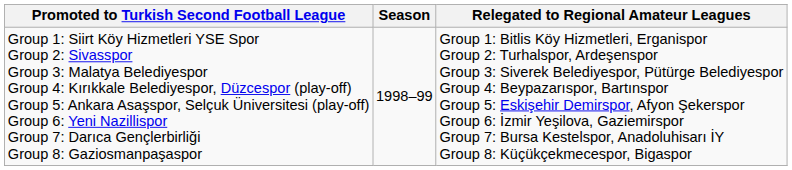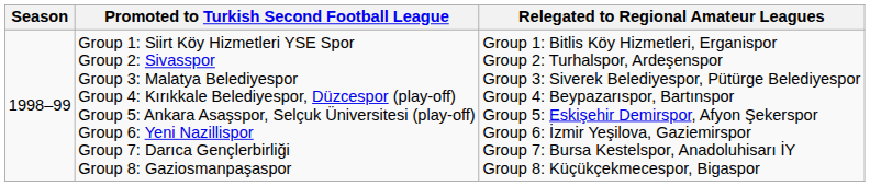columns swapped: Season <-> Promoted to Turkish Second Football League
